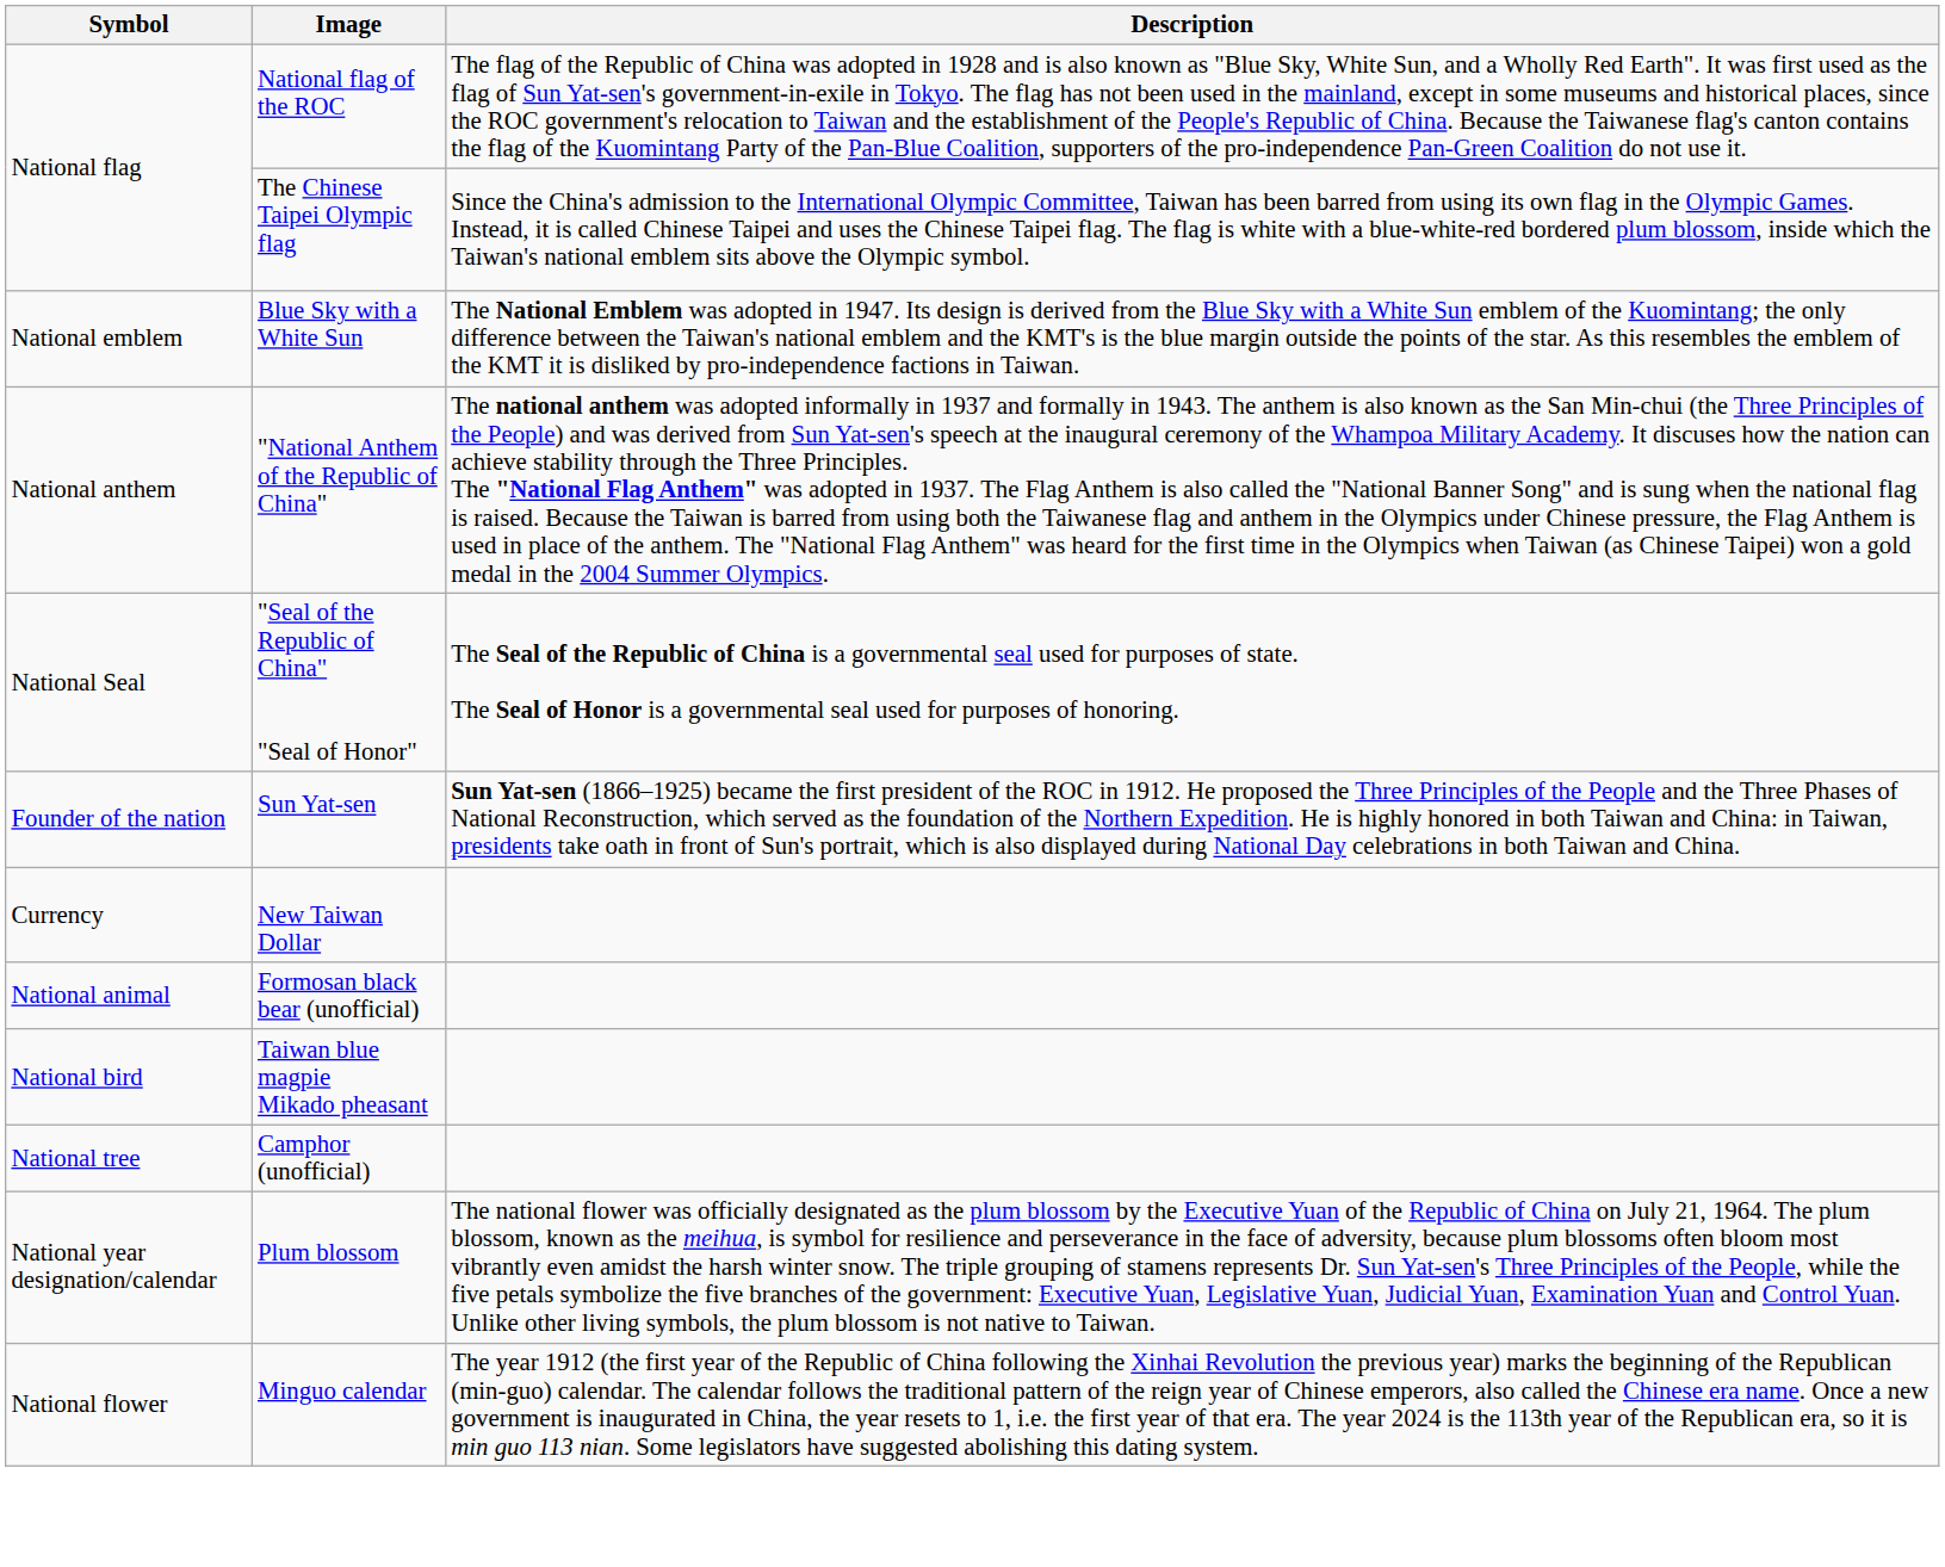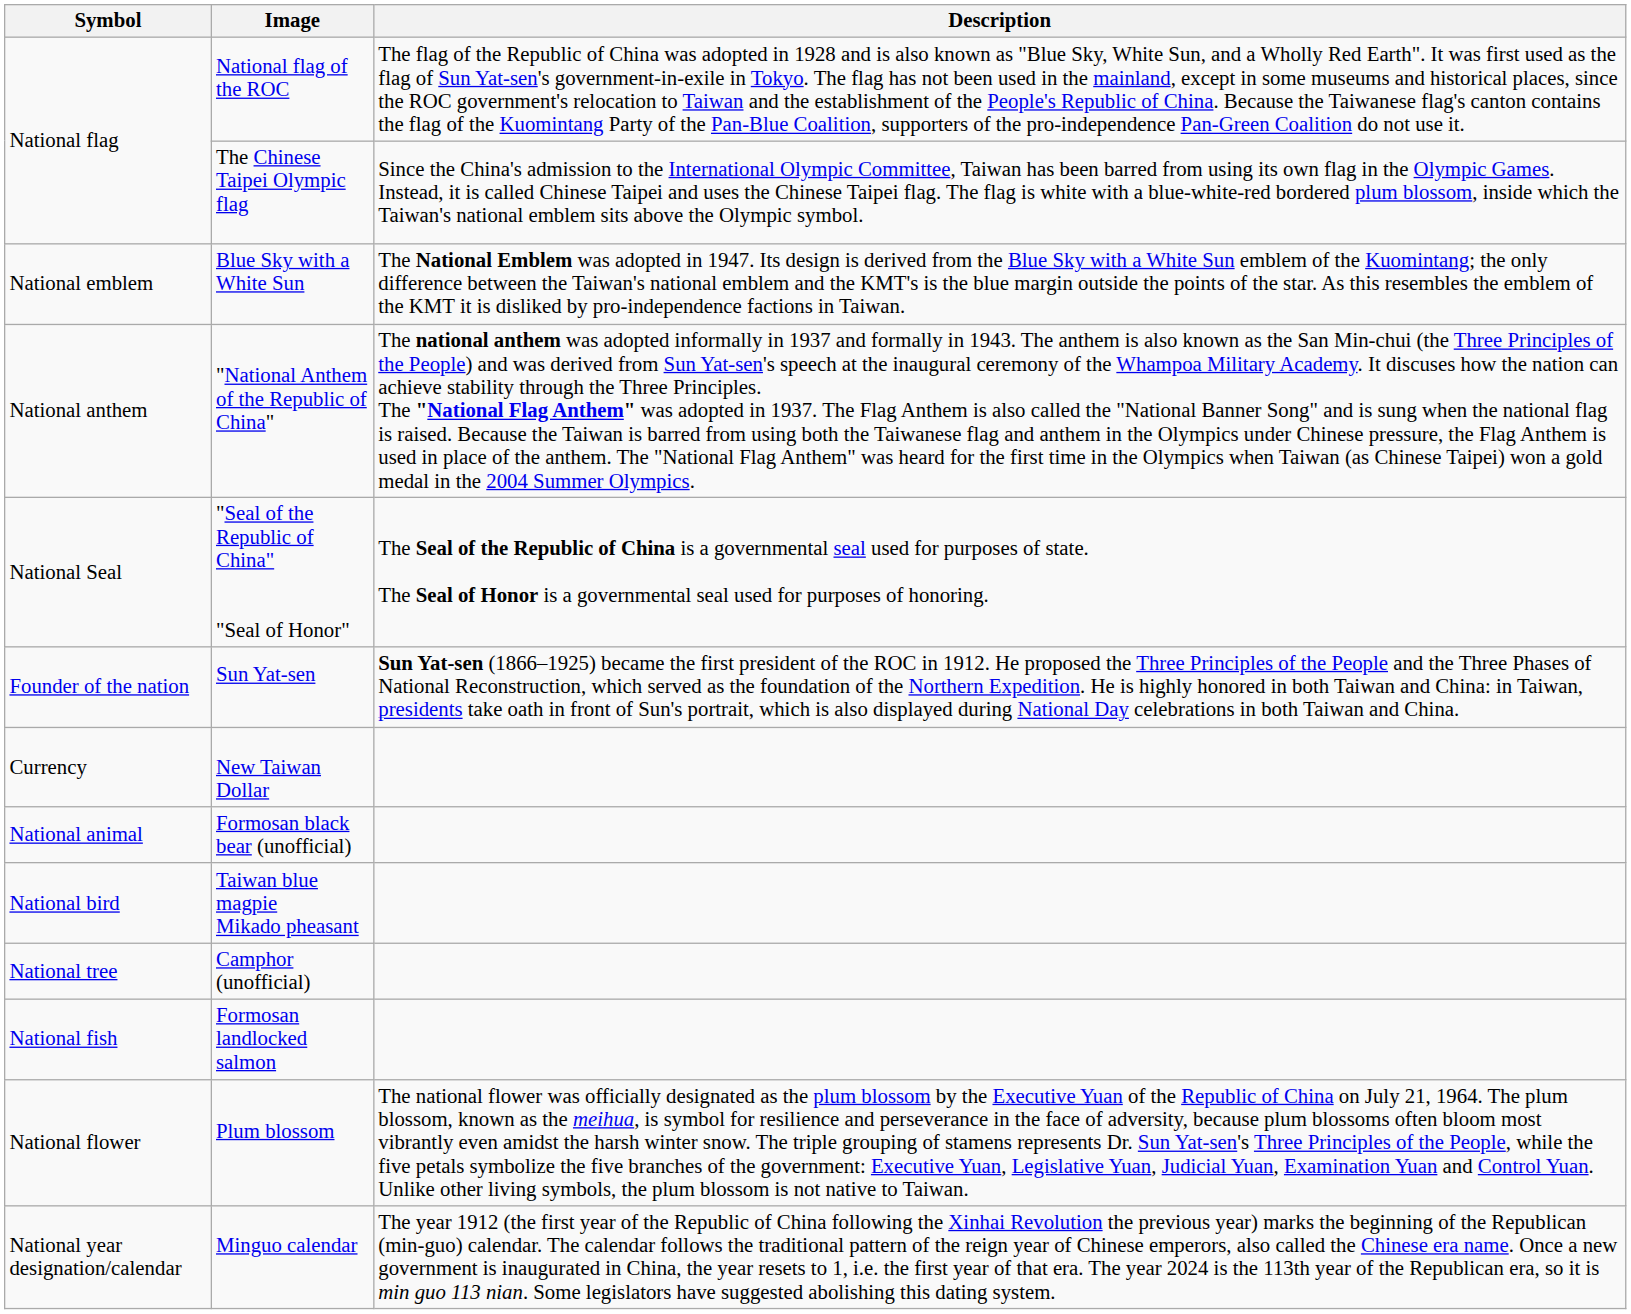+ row: National fish | Formosan landlocked salmon
Plum blossom | Symbol: National year designation/calendar -> National flower
Minguo calendar | Symbol: National flower -> National year designation/calendar
